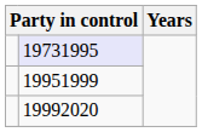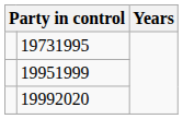19731995 | column 2: lavender background -> no background
